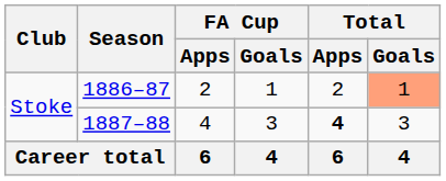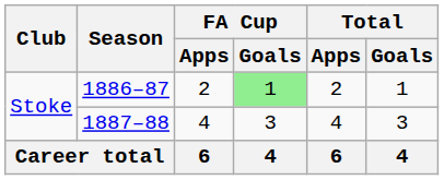1886–87 | FA Cup / Goals: no background -> lightgreen background
1886–87 | Total / Goals: lightsalmon background -> no background
1887–88 | Total / Apps: bold -> normal
